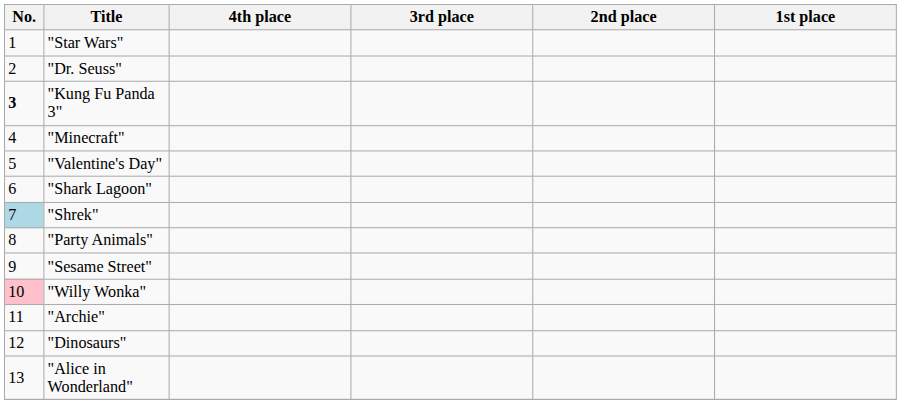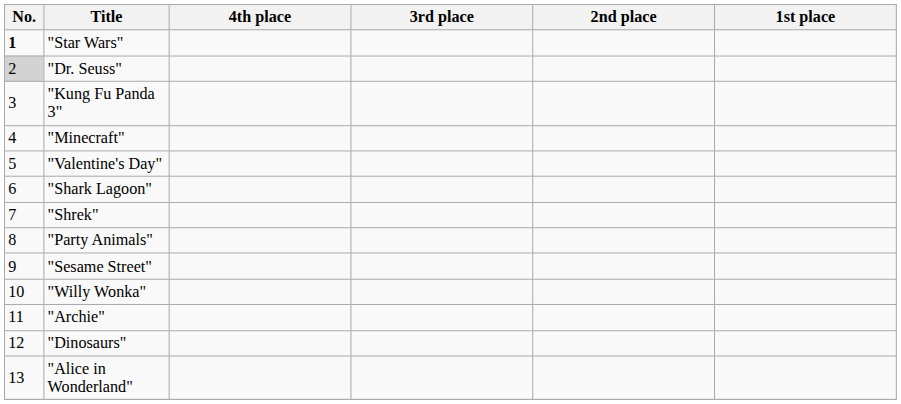"Star Wars" | No.: normal -> bold
"Dr. Seuss" | No.: no background -> lightgrey background
"Kung Fu Panda 3" | No.: bold -> normal
"Shrek" | No.: lightblue background -> no background
"Willy Wonka" | No.: pink background -> no background
